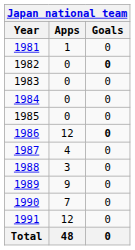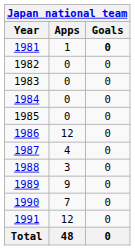1981 | Goals: normal -> bold
1982 | Goals: bold -> normal
1986 | Goals: bold -> normal
